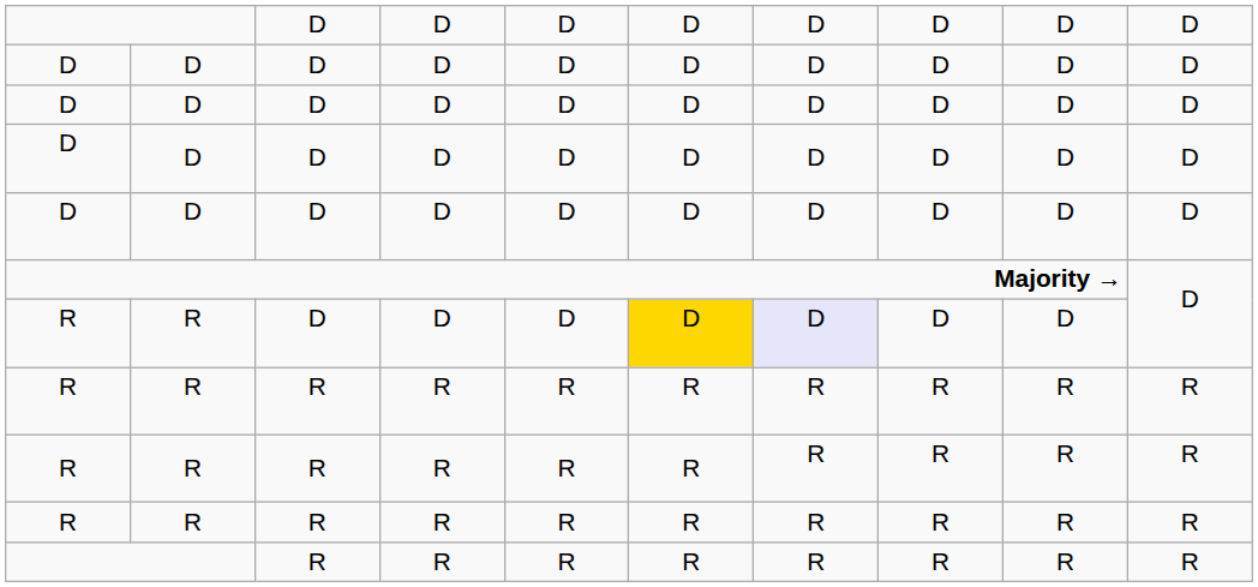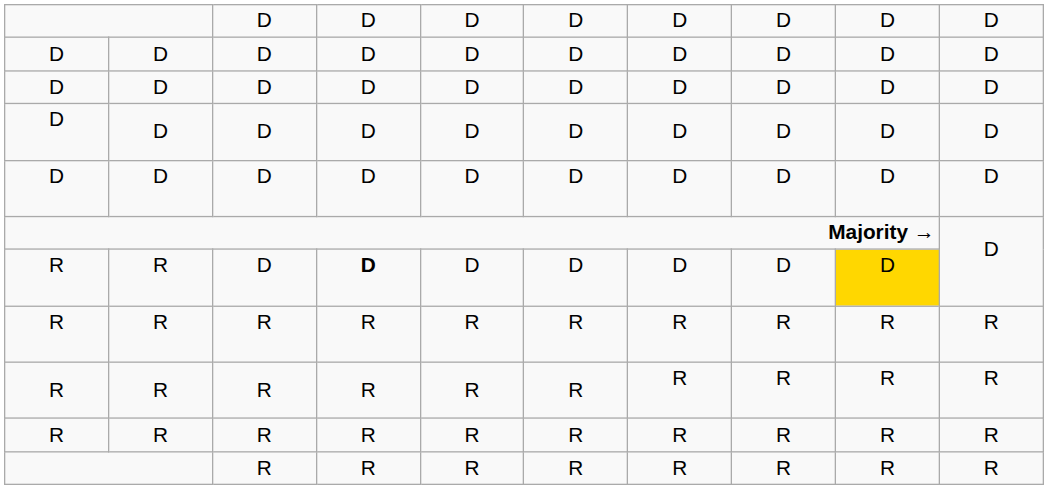R / D | column 4: normal -> bold
R / D | column 6: gold background -> no background
R / D | column 7: lavender background -> no background
R / D | column 9: no background -> gold background
